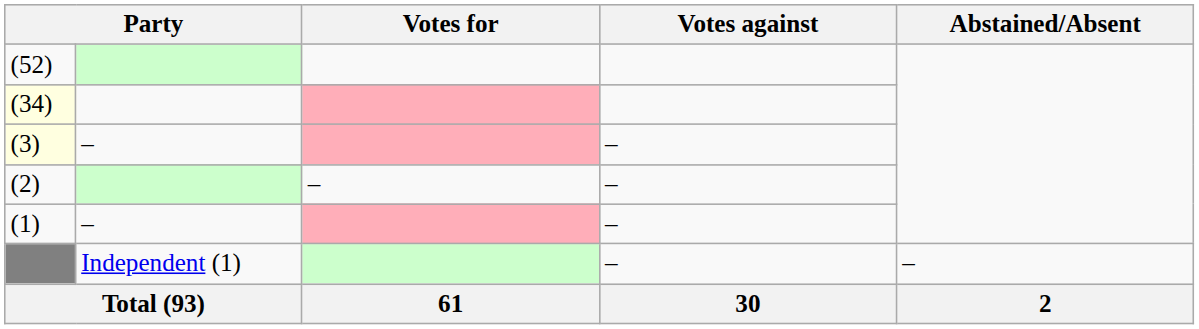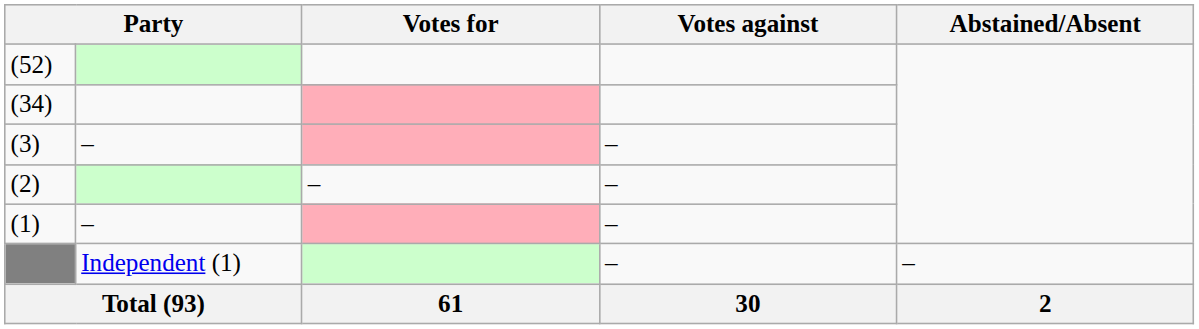(34) | column 1: lightyellow background -> no background
(3) | column 1: lightyellow background -> no background
